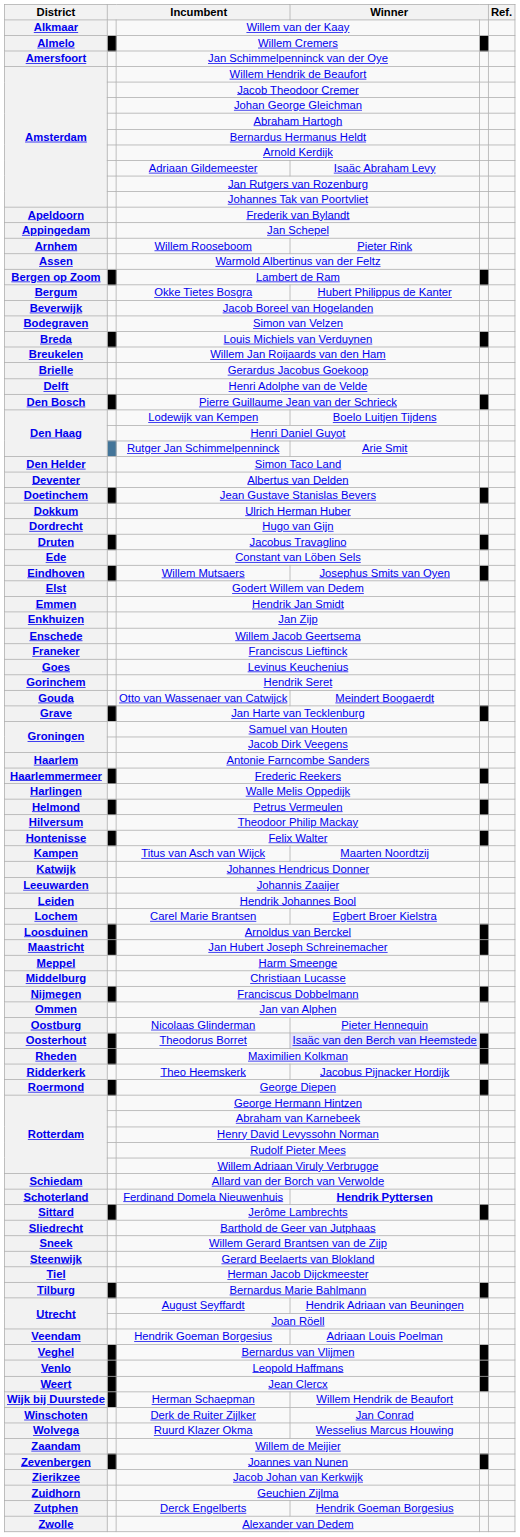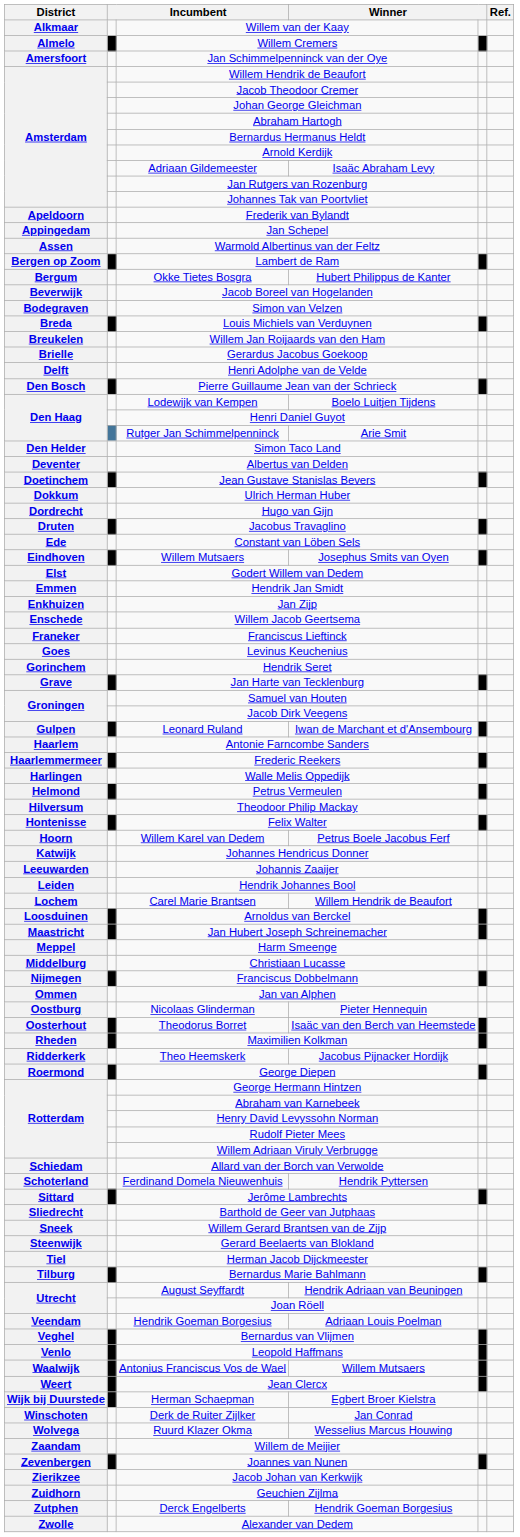- row: Arnhem | Willem Rooseboom | Pieter Rink
- row: Gouda | Otto van Wassenaer van Catwijck | Meindert Boogaerdt
+ row: Gulpen | Leonard Ruland | Iwan de Marchant et d'Ansembourg
+ row: Hoorn | Willem Karel van Dedem | Petrus Boele Jacobus Ferf
- row: Kampen | Titus van Asch van Wijck | Maarten Noordtzij
Carel Marie Brantsen | column 4: Egbert Broer Kielstra -> Willem Hendrik de Beaufort
Theodorus Borret | column 4: lavender background -> no background
Ferdinand Domela Nieuwenhuis | column 4: bold -> normal
+ row: Waalwijk | Antonius Franciscus Vos de Wael | Willem Mutsaers
Herman Schaepman | column 4: Willem Hendrik de Beaufort -> Egbert Broer Kielstra
